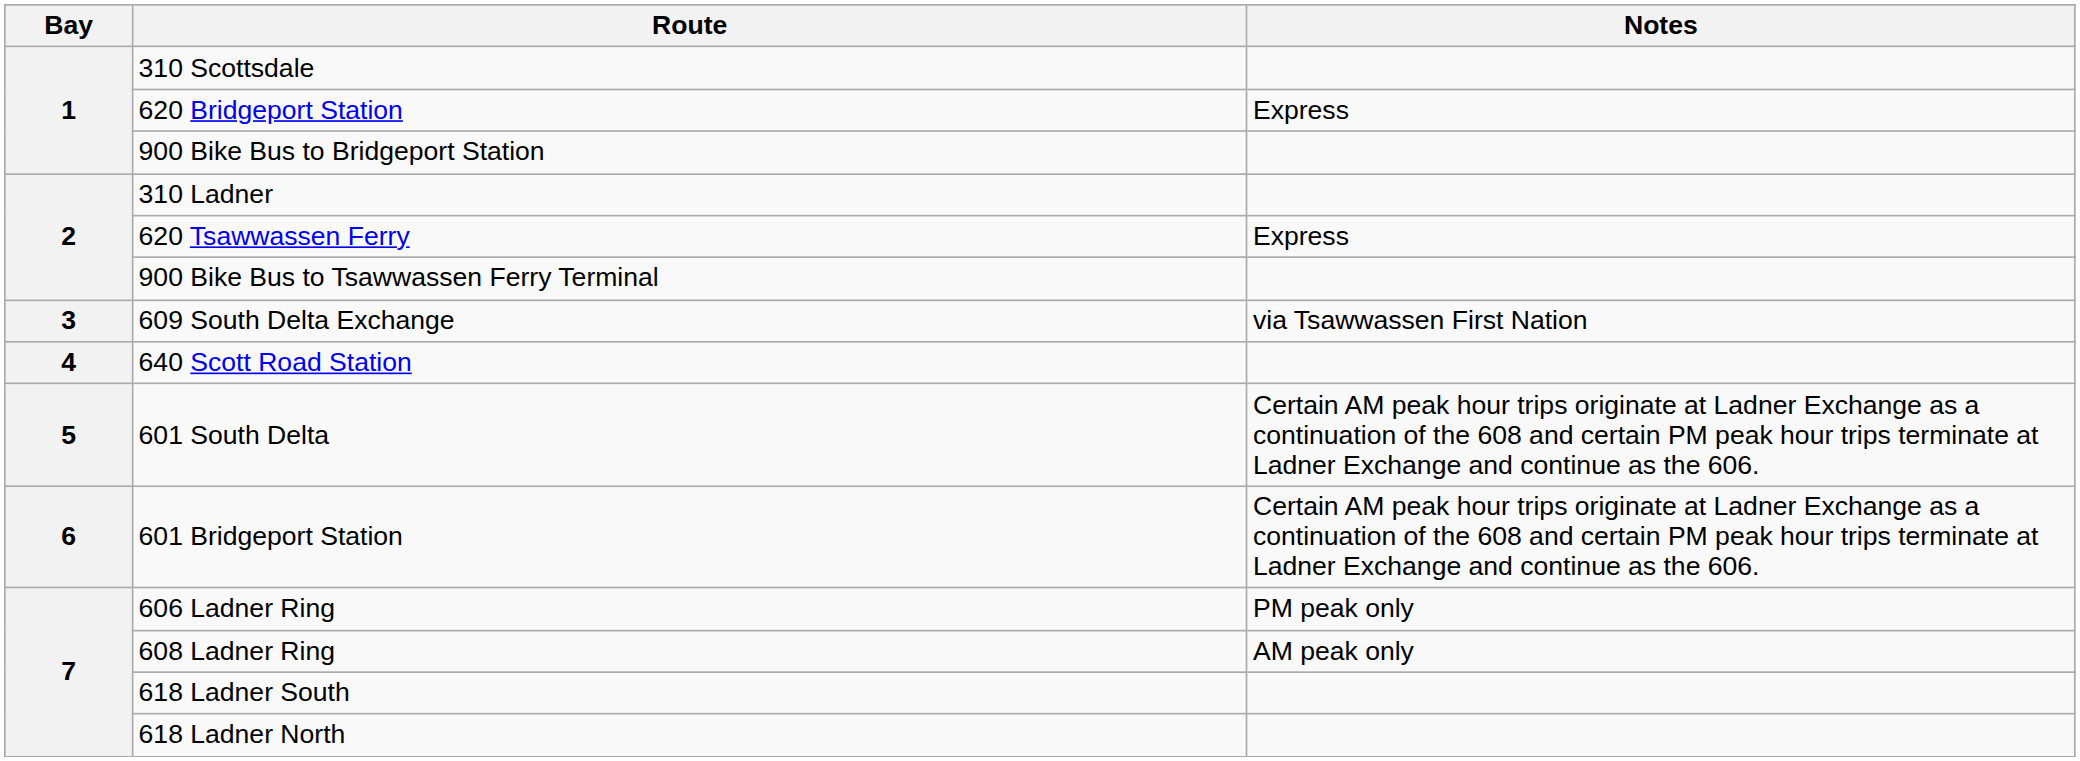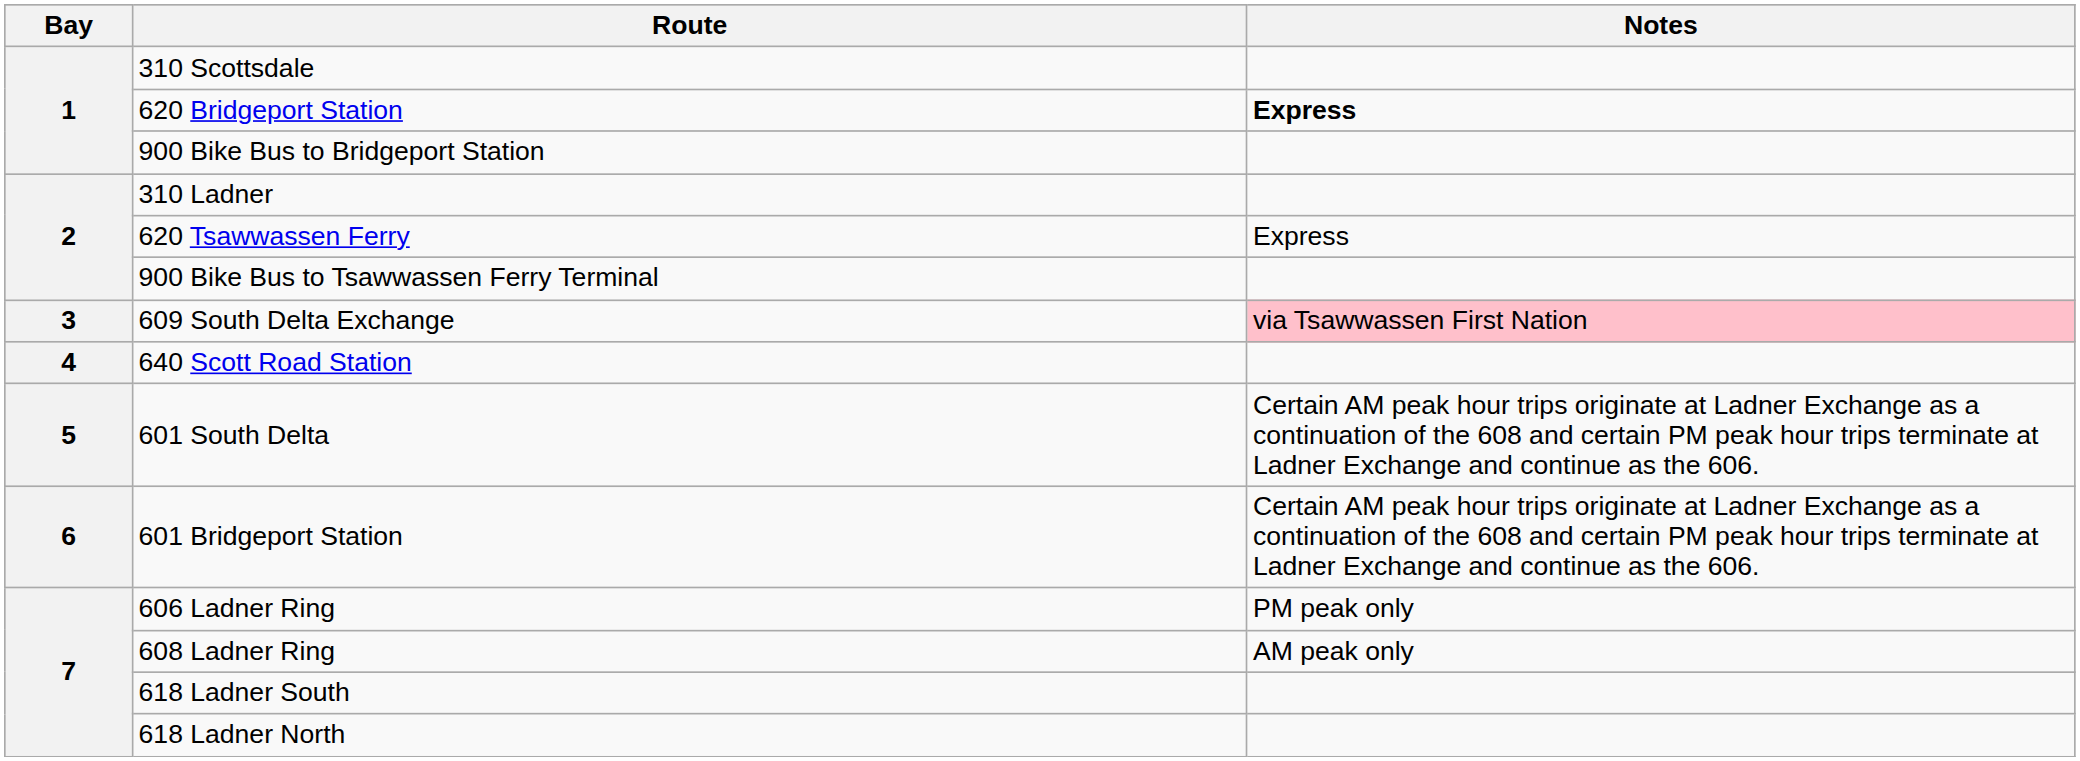620 Bridgeport Station | Notes: normal -> bold
609 South Delta Exchange | Notes: no background -> pink background
